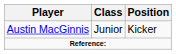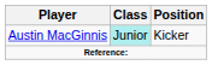Austin MacGinnis | Class: no background -> paleturquoise background
